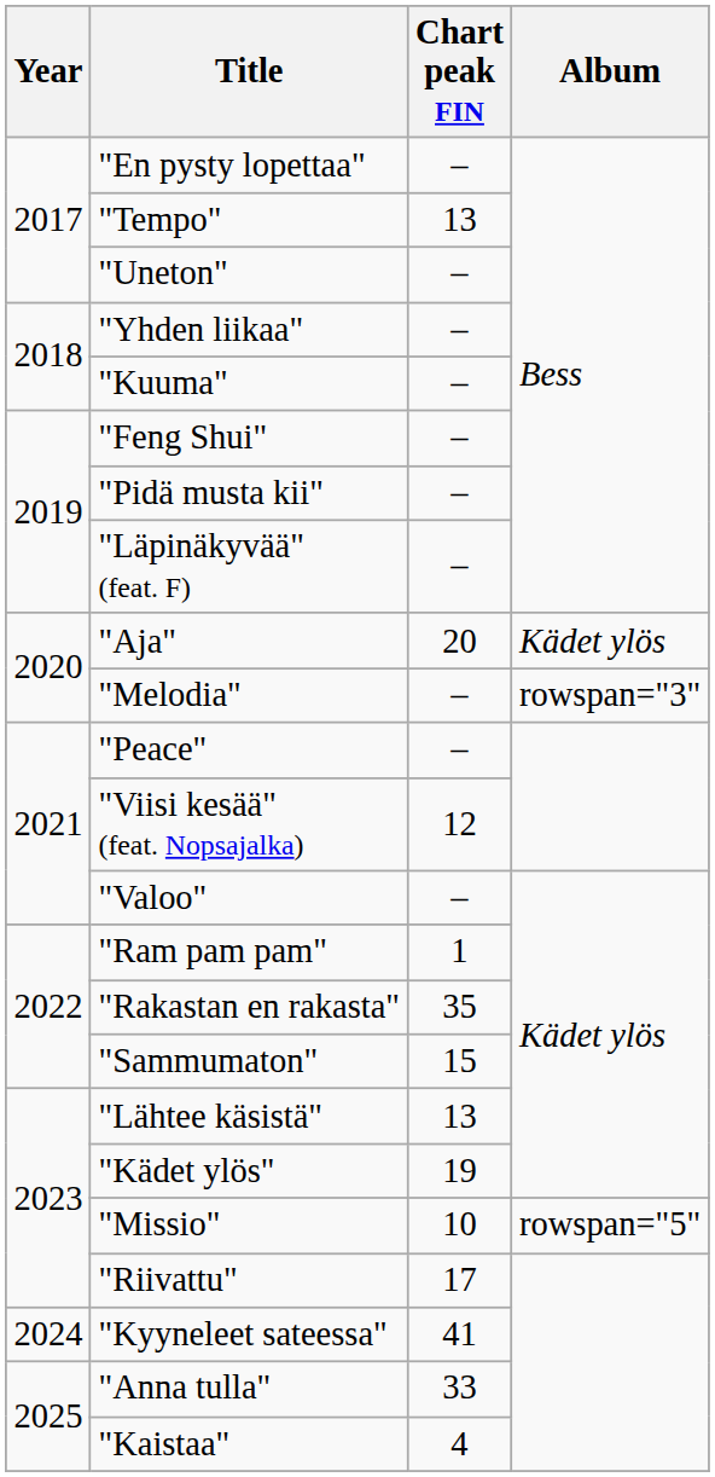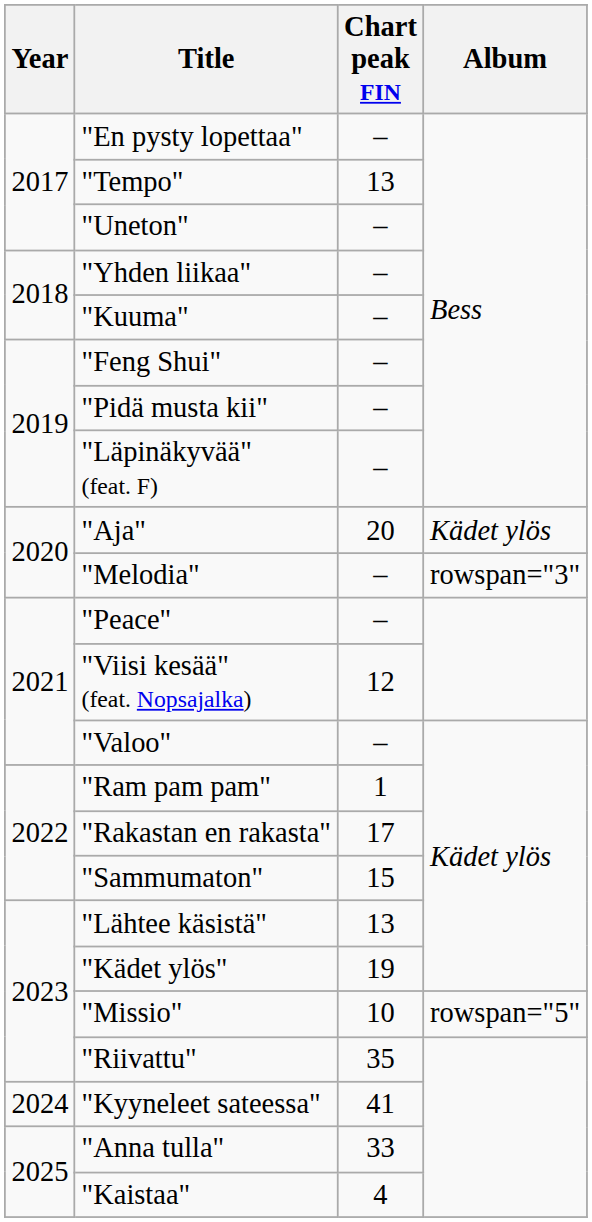"Rakastan en rakasta" | Chart peak FIN: 35 -> 17
"Riivattu" | Chart peak FIN: 17 -> 35
